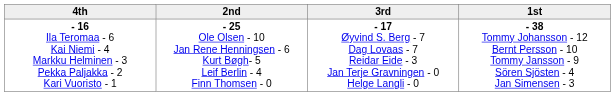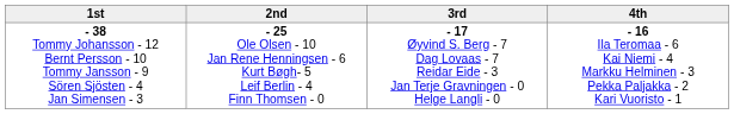columns swapped: 1st <-> 4th
